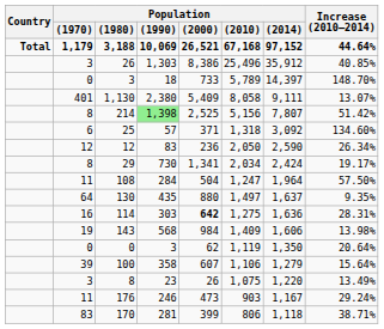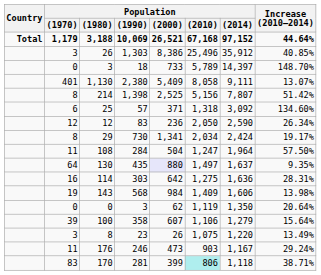214 | Population / (1990): lightgreen background -> no background
130 | Population / (2000): no background -> lavender background
114 | Population / (2000): bold -> normal
170 | Population / (2010): no background -> paleturquoise background
